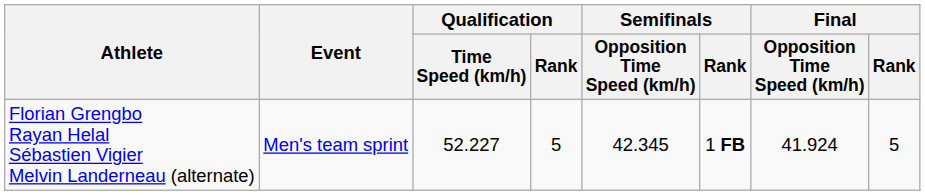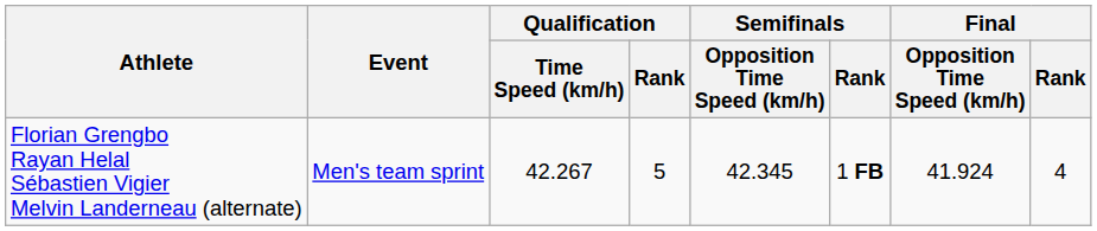row 3 | Qualification / Time Speed (km/h): 52.227 -> 42.267
row 3 | Final / Rank: 5 -> 4
